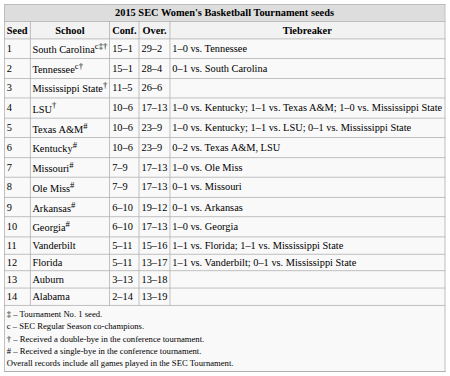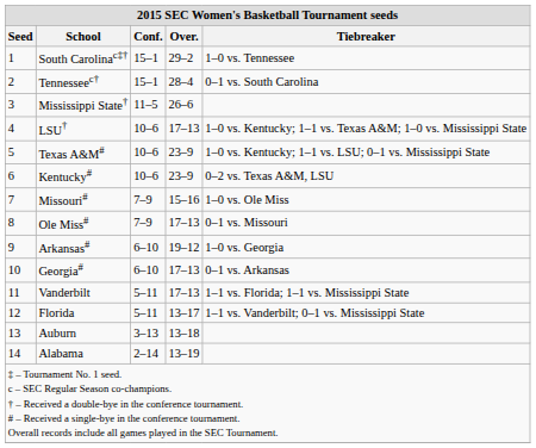Missouri# | Over.: 17–13 -> 15–16
Arkansas# | Tiebreaker: 0–1 vs. Arkansas -> 1–0 vs. Georgia
Georgia# | Tiebreaker: 1–0 vs. Georgia -> 0–1 vs. Arkansas
Vanderbilt | Over.: 15–16 -> 17–13
